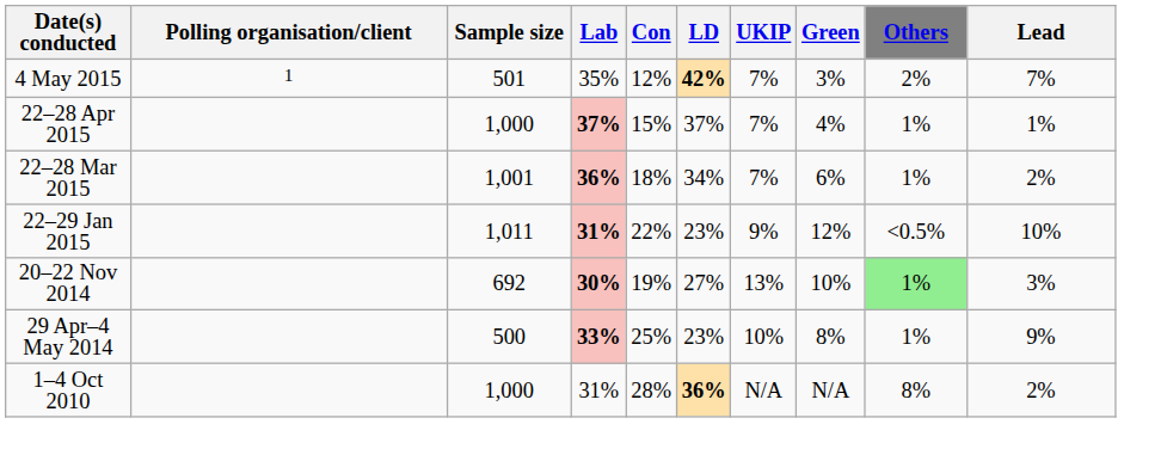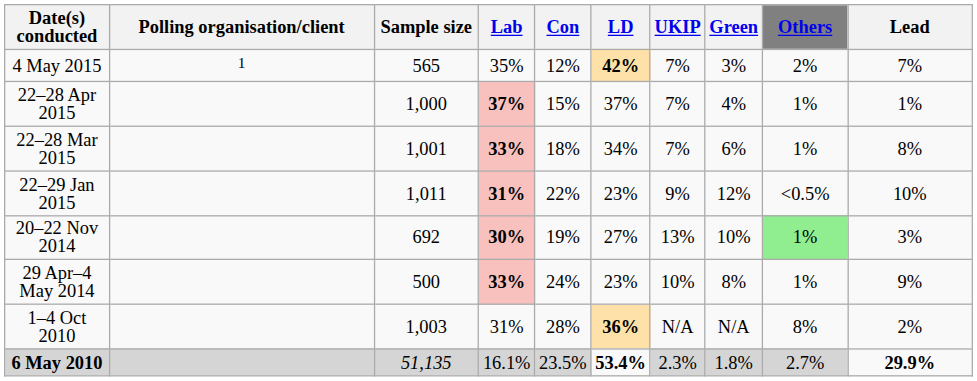4 May 2015 | Sample size: 501 -> 565
22–28 Mar 2015 | Lab: 36% -> 33%
22–28 Mar 2015 | Lead: 2% -> 8%
29 Apr–4 May 2014 | Con: 25% -> 24%
1–4 Oct 2010 | Sample size: 1,000 -> 1,003
+ row: 6 May 2010 | 51,135 | 16.1% | 23.5% | 53.4% | 2.3% | 1.8% | 2.7% | 29.9%
